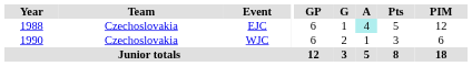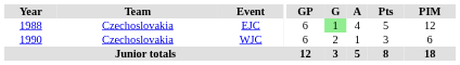EJC | G: no background -> lightgreen background
EJC | A: paleturquoise background -> no background
